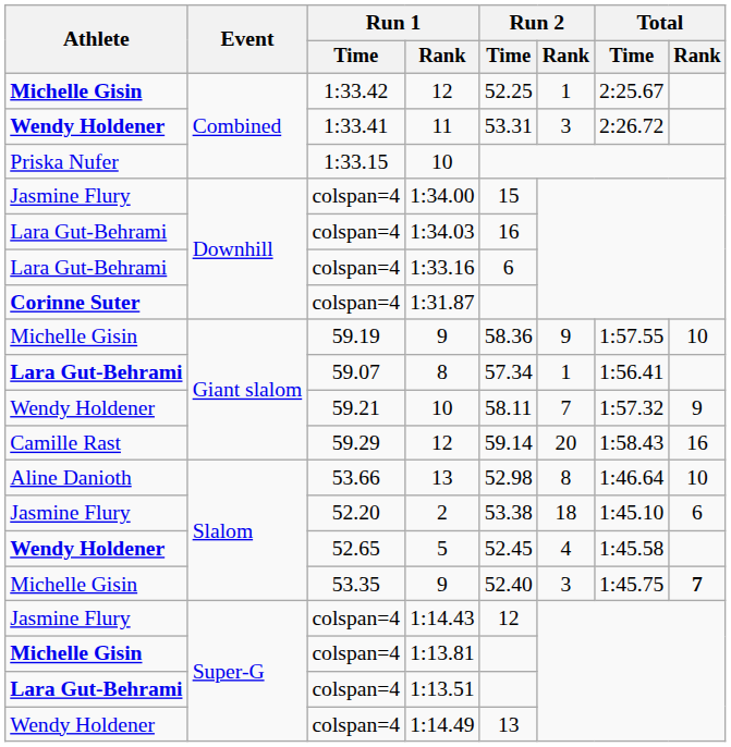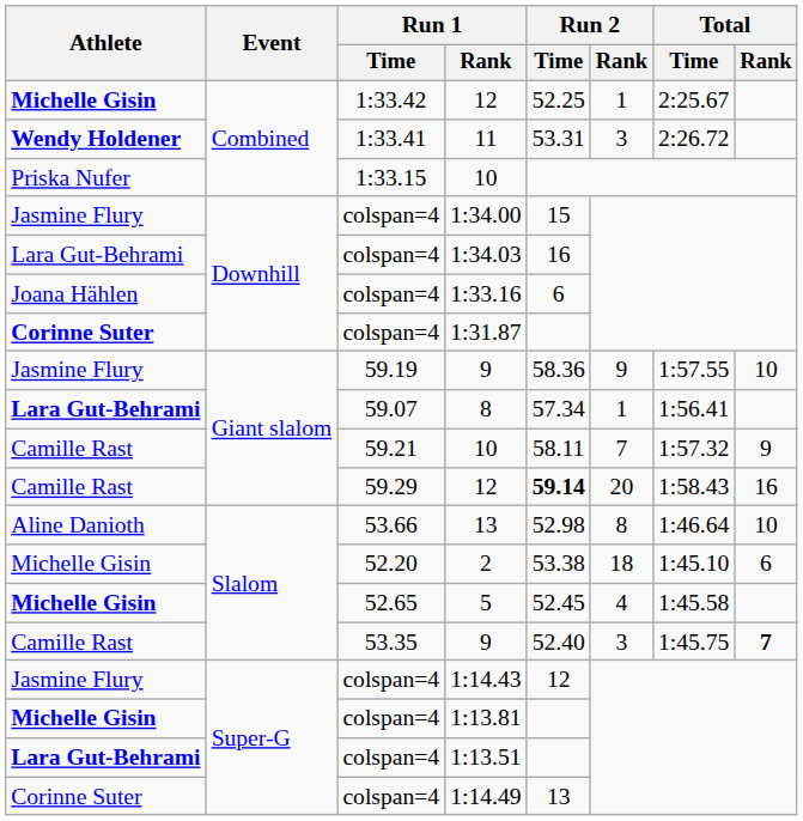1:33.16 | Athlete: Lara Gut-Behrami -> Joana Hählen
59.19 / 9 | Athlete: Michelle Gisin -> Jasmine Flury
59.21 / 10 | Athlete: Wendy Holdener -> Camille Rast
59.29 / 12 | Run 2 / Time: normal -> bold
2 | Athlete: Jasmine Flury -> Michelle Gisin
5 | Athlete: Wendy Holdener -> Michelle Gisin
53.35 / 9 | Athlete: Michelle Gisin -> Camille Rast
1:14.49 | Athlete: Wendy Holdener -> Corinne Suter
